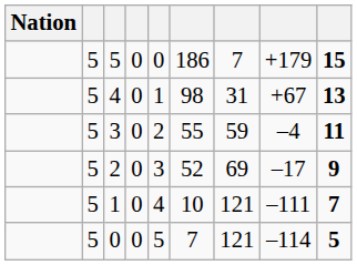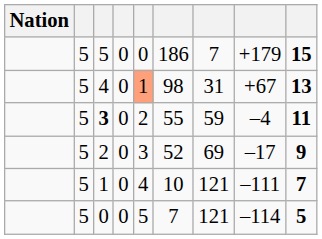row 3 | column 5: no background -> lightsalmon background
row 4 | column 3: normal -> bold
